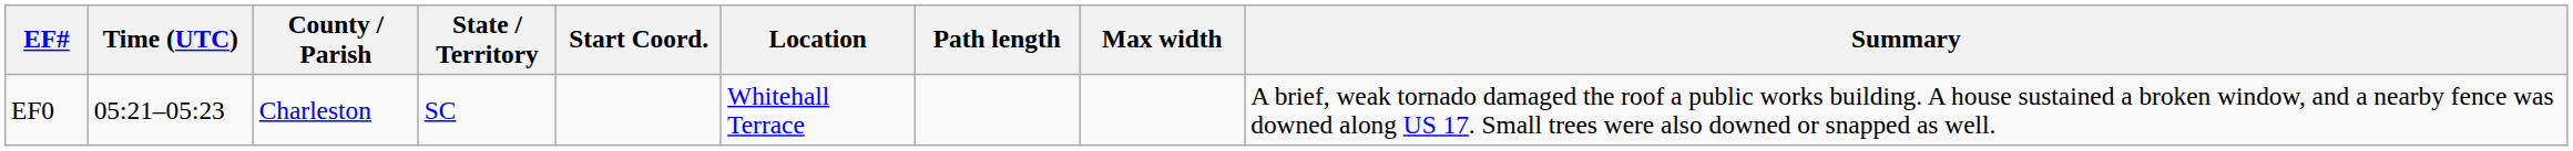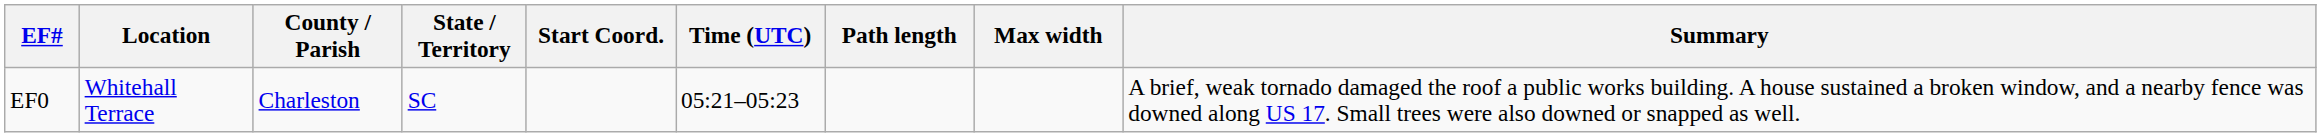columns swapped: Location <-> Time (UTC)
